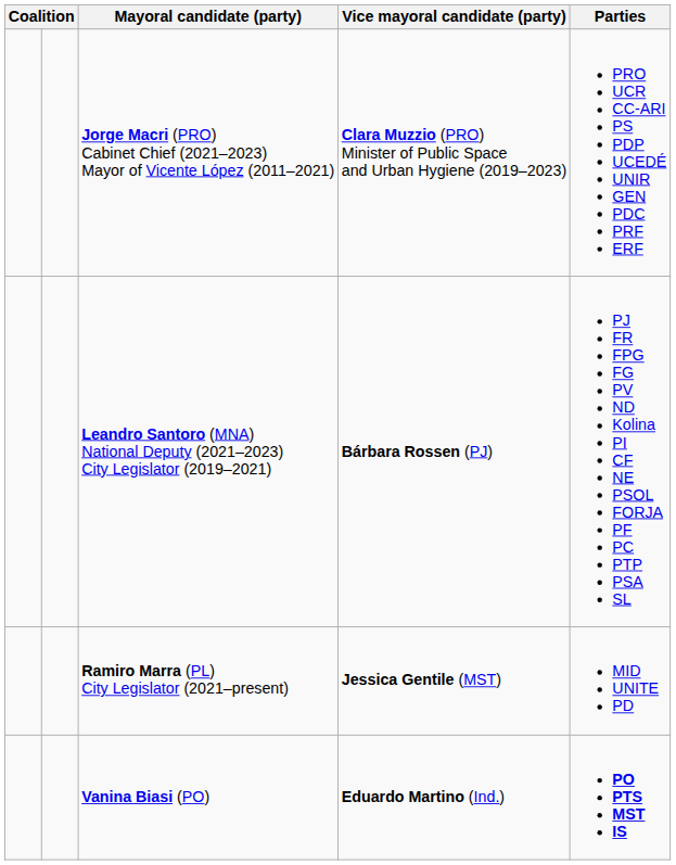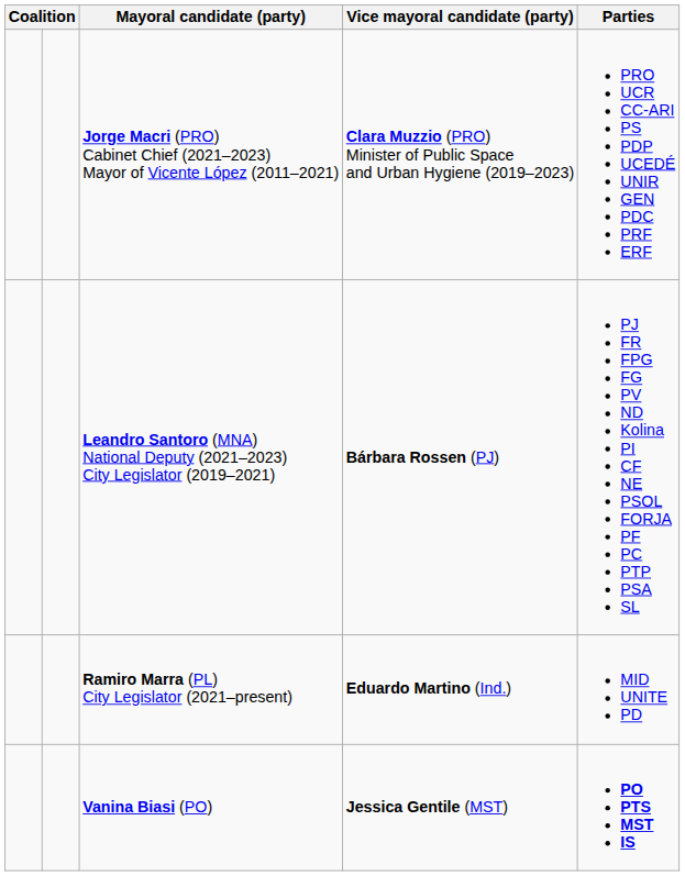Ramiro Marra (PL) City Legislator (2021–present) | Vice mayoral candidate (party): Jessica Gentile (MST) -> Eduardo Martino (Ind.)
Vanina Biasi (PO) | Vice mayoral candidate (party): Eduardo Martino (Ind.) -> Jessica Gentile (MST)
